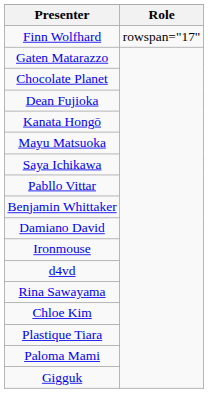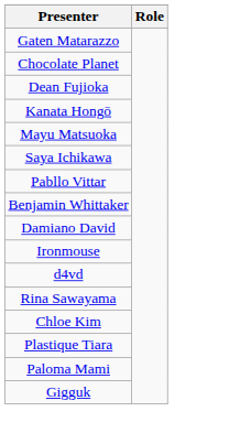- row: Finn Wolfhard | rowspan="17"
